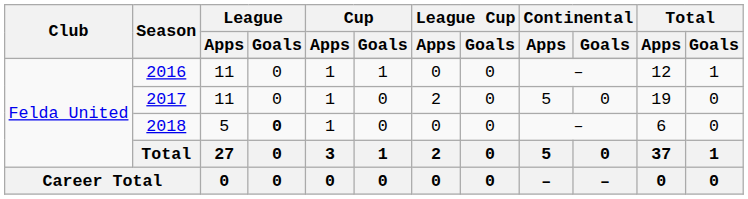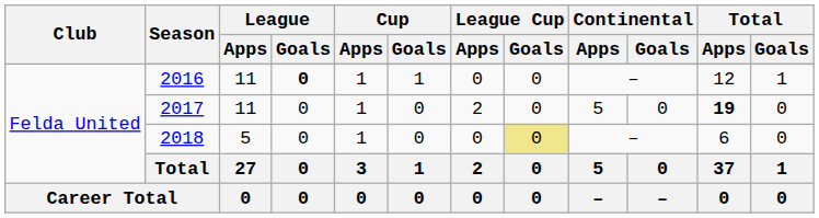2016 | League / Goals: normal -> bold
2017 | Total / Apps: normal -> bold
2018 | League / Goals: bold -> normal
2018 | League Cup / Goals: no background -> khaki background
